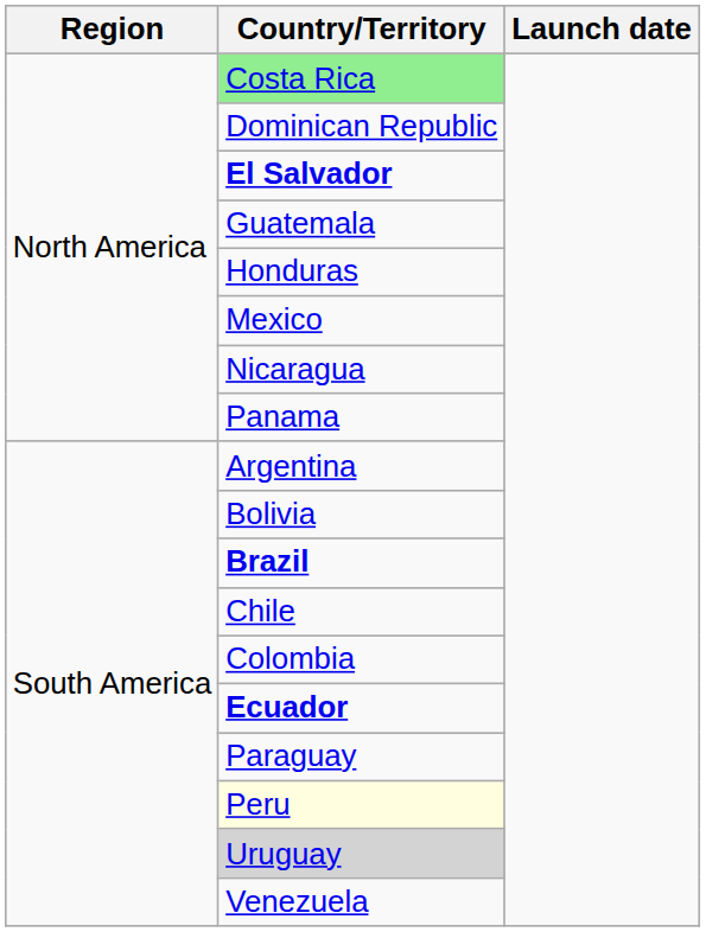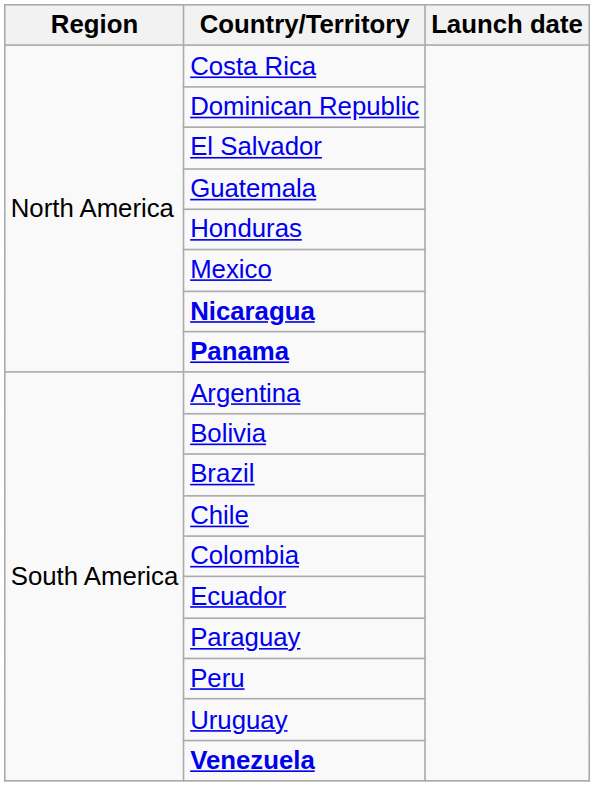Costa Rica | Country/Territory: lightgreen background -> no background
El Salvador | Country/Territory: bold -> normal
Nicaragua | Country/Territory: normal -> bold
Panama | Country/Territory: normal -> bold
Brazil | Country/Territory: bold -> normal
Ecuador | Country/Territory: bold -> normal
Peru | Country/Territory: lightyellow background -> no background
Uruguay | Country/Territory: lightgrey background -> no background
Venezuela | Country/Territory: normal -> bold
